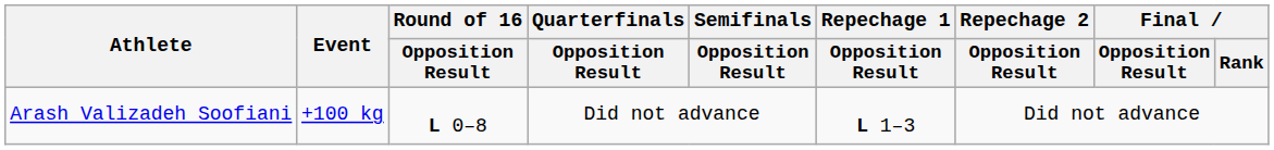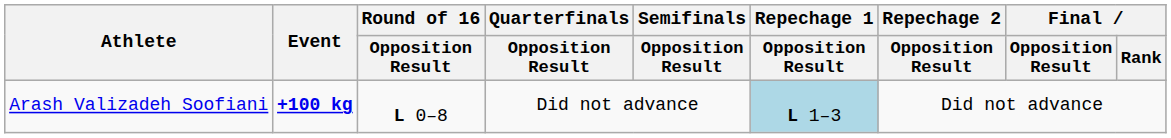Arash Valizadeh Soofiani | Event: normal -> bold
Arash Valizadeh Soofiani | Repechage 1 / Opposition Result: no background -> lightblue background
